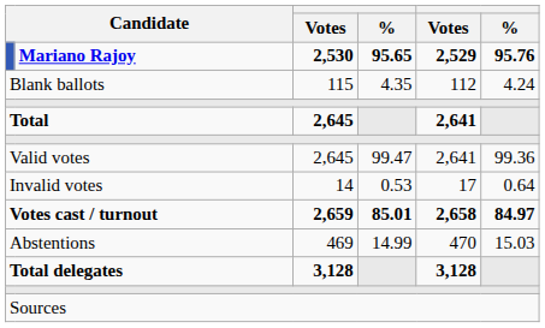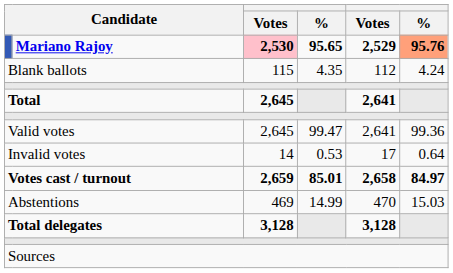Mariano Rajoy | column 3: no background -> pink background
Mariano Rajoy | column 6: no background -> lightsalmon background
